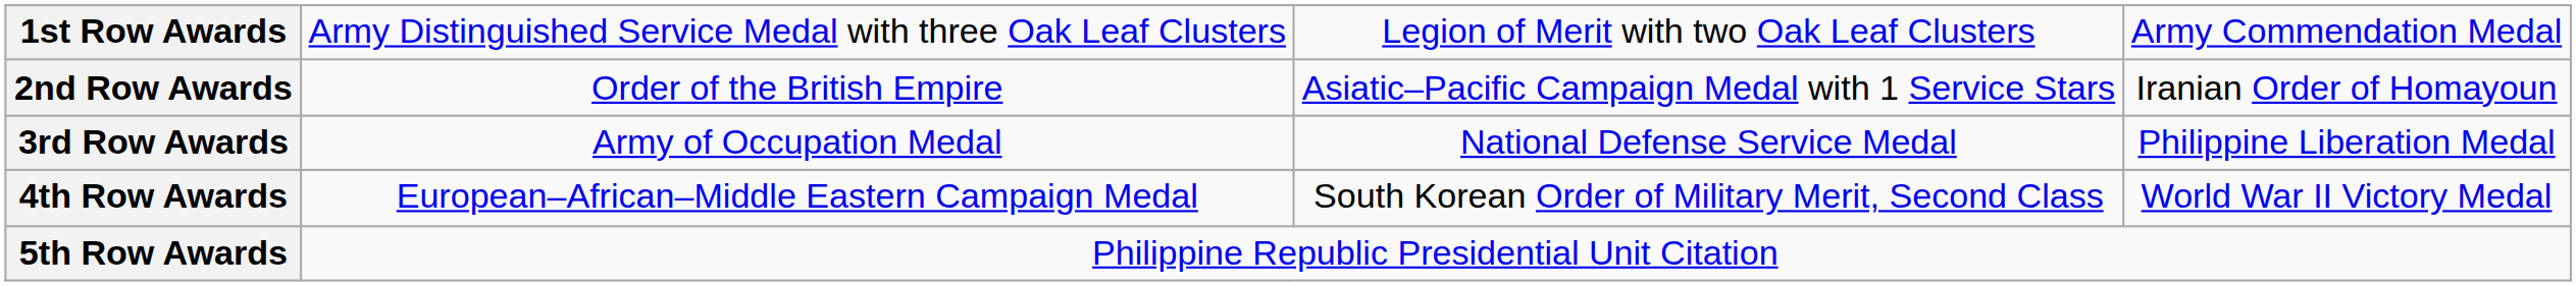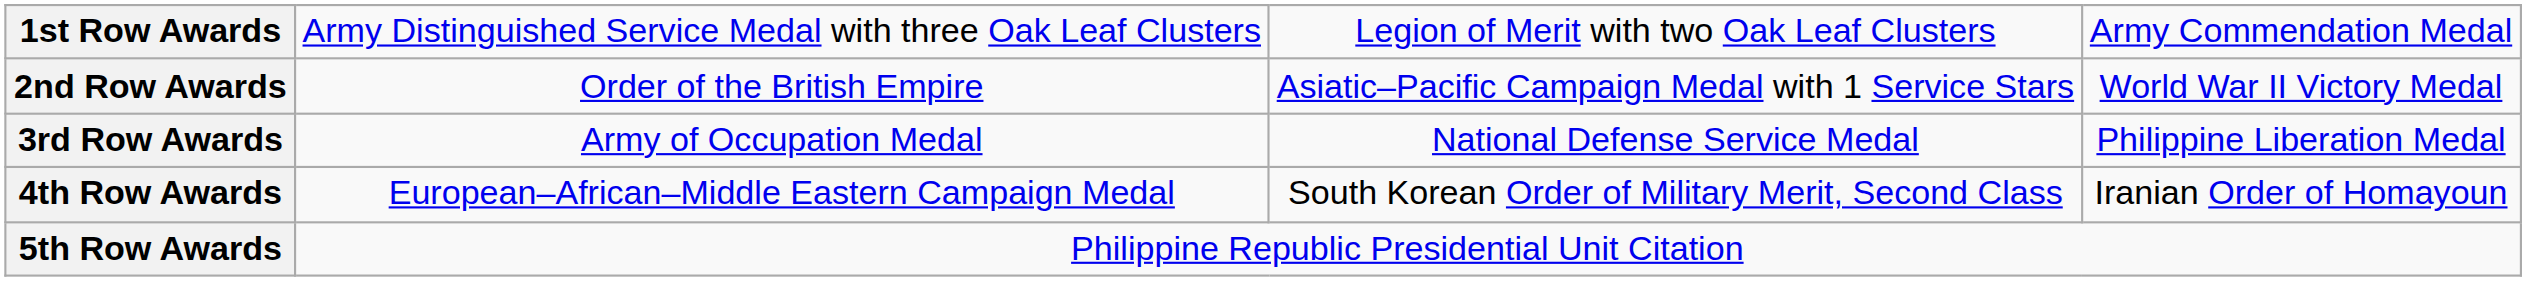2nd Row Awards | column 4: Iranian Order of Homayoun -> World War II Victory Medal
4th Row Awards | column 4: World War II Victory Medal -> Iranian Order of Homayoun
